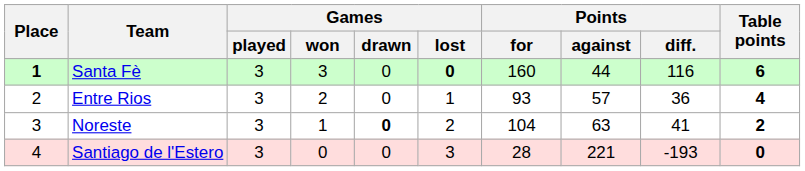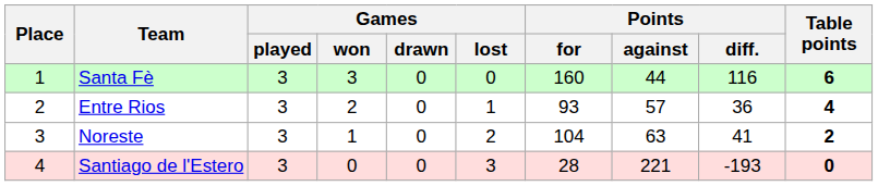Santa Fè | Place: bold -> normal
Santa Fè | Games / lost: bold -> normal
Noreste | Games / drawn: bold -> normal
